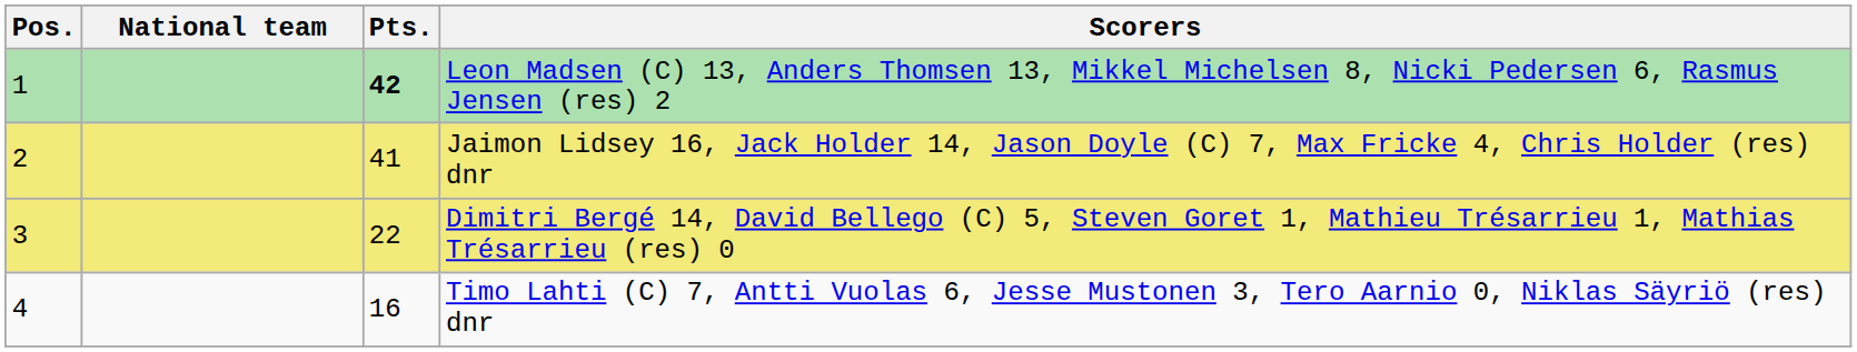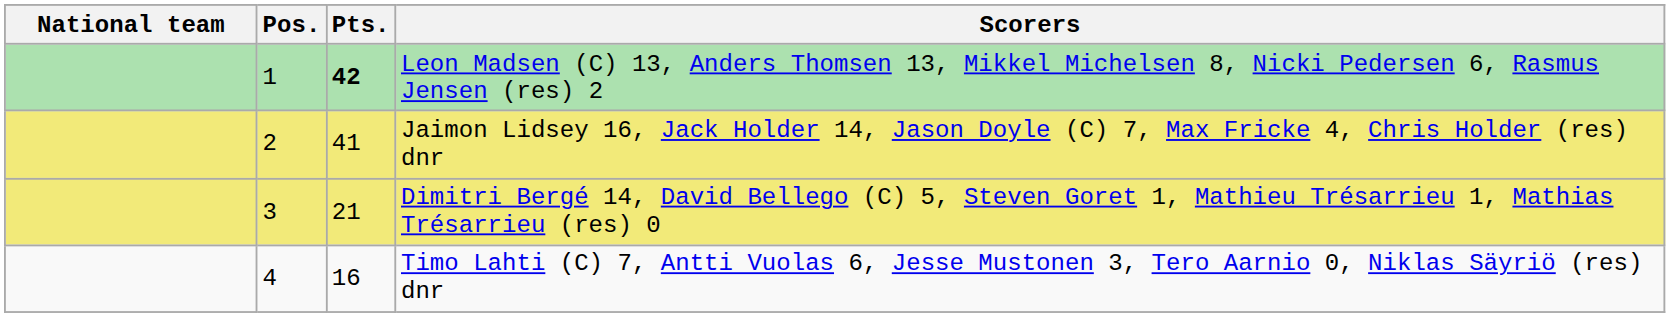columns swapped: Pos. <-> National team
row 4 | Pts.: 22 -> 21
